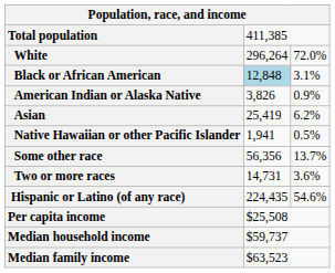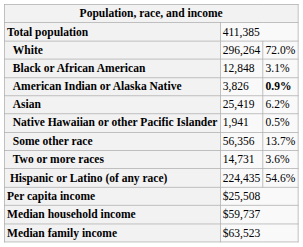Black or African American | column 2: lightblue background -> no background
American Indian or Alaska Native | column 3: normal -> bold
